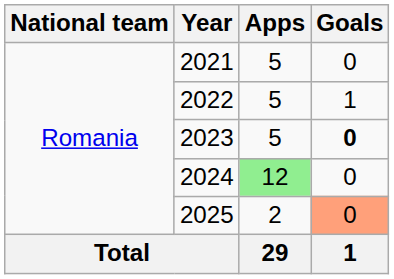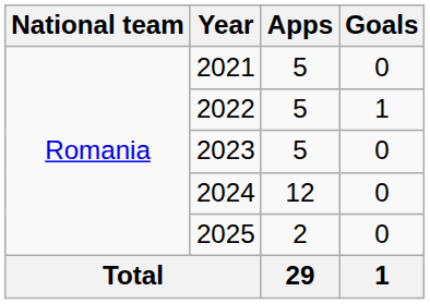2023 | Goals: bold -> normal
2024 | Apps: lightgreen background -> no background
2025 | Goals: lightsalmon background -> no background
